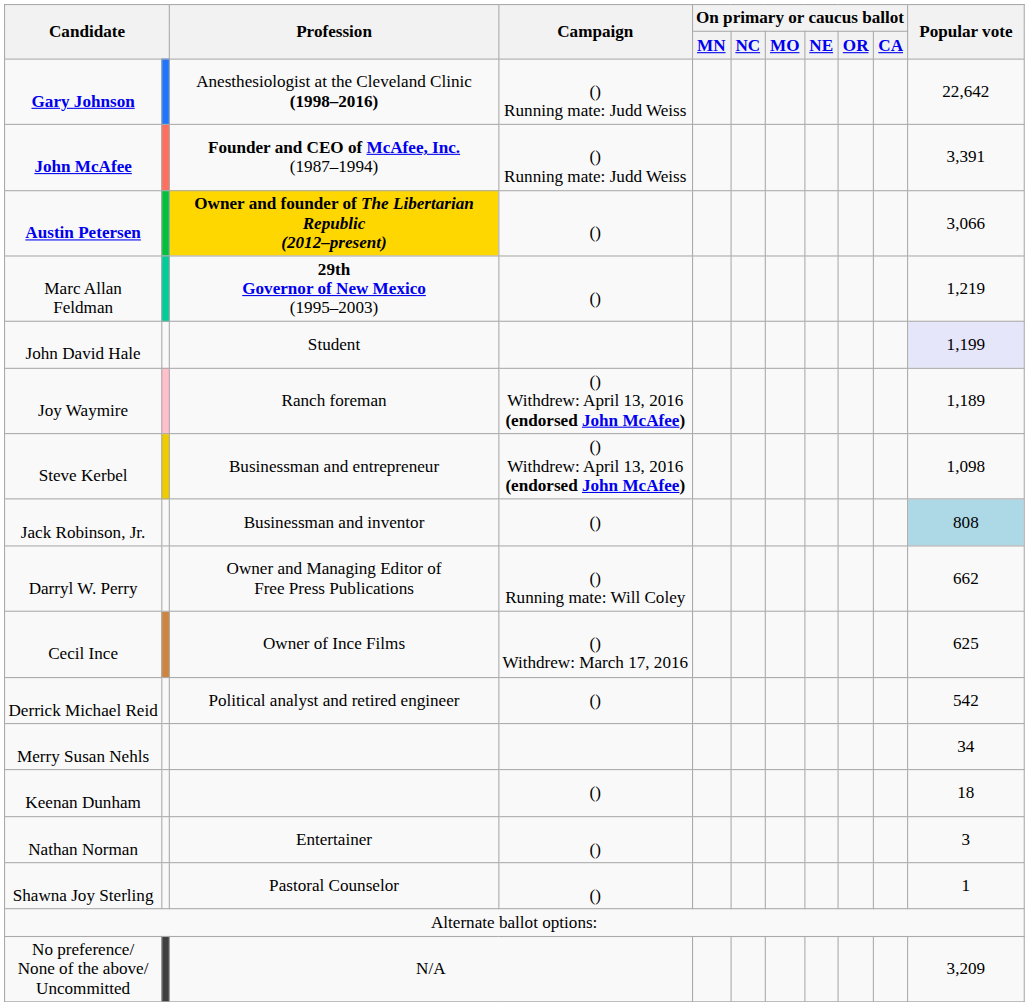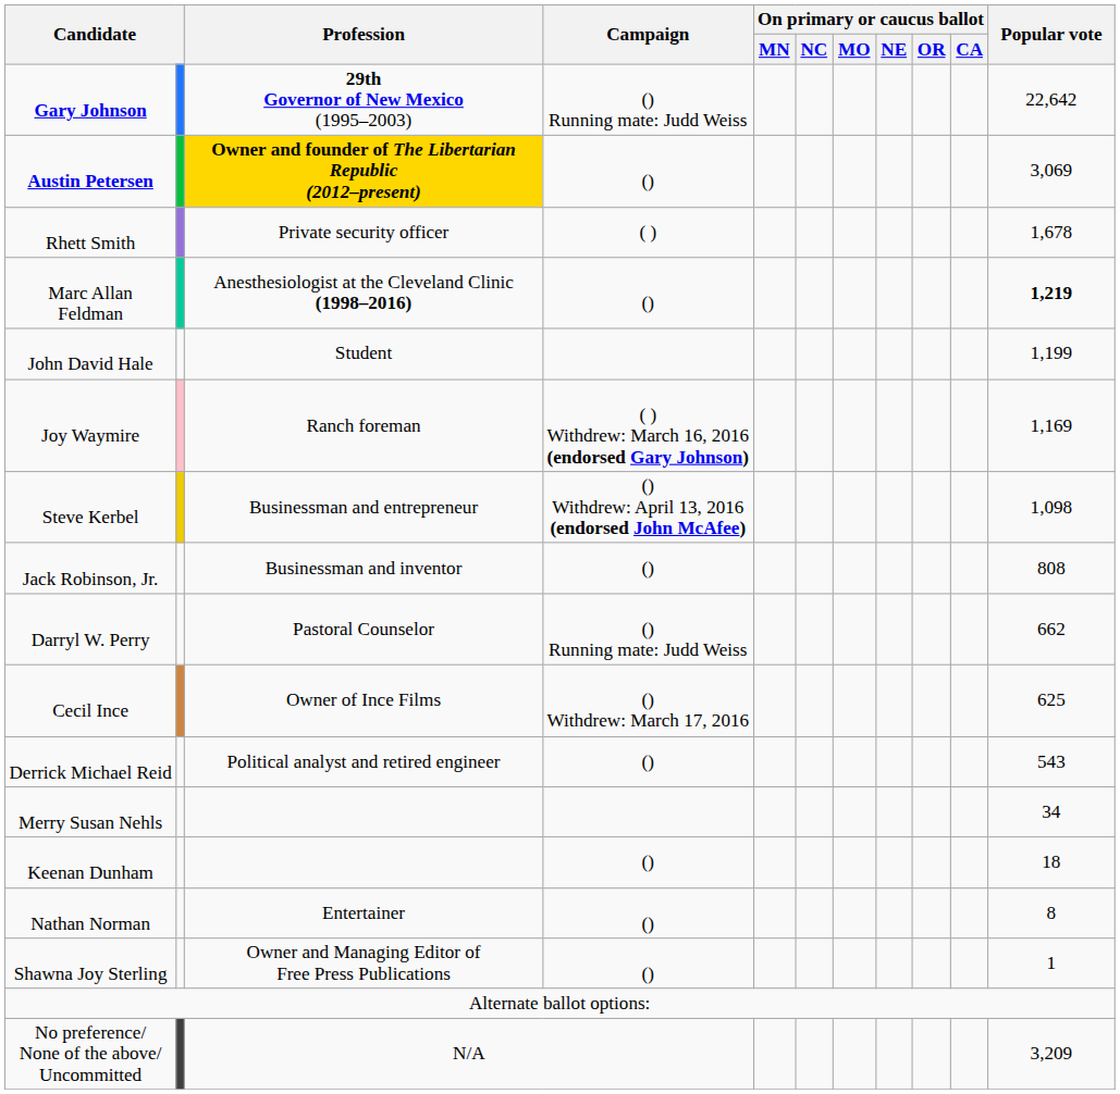Gary Johnson | Profession: Anesthesiologist at the Cleveland Clinic (1998–2016) -> 29th Governor of New Mexico (1995–2003)
- row: John McAfee | Founder and CEO of McAfee, Inc. (1987–1994) | () Running mate: Judd Weiss | 3,391
Austin Petersen | Popular vote: 3,066 -> 3,069
+ row: Rhett Smith | Private security officer | ( ) | 1,678
Marc Allan Feldman | Profession: 29th Governor of New Mexico (1995–2003) -> Anesthesiologist at the Cleveland Clinic (1998–2016)
Marc Allan Feldman | Popular vote: normal -> bold
John David Hale | Popular vote: lavender background -> no background
Joy Waymire | Campaign: () Withdrew: April 13, 2016 (endorsed John McAfee) -> ( ) Withdrew: March 16, 2016 (endorsed Gary Johnson)
Joy Waymire | Popular vote: 1,189 -> 1,169
Jack Robinson, Jr. | Popular vote: lightblue background -> no background
Darryl W. Perry | Profession: Owner and Managing Editor of Free Press Publications -> Pastoral Counselor
Darryl W. Perry | Campaign: () Running mate: Will Coley -> () Running mate: Judd Weiss
Derrick Michael Reid | Popular vote: 542 -> 543
Nathan Norman | Popular vote: 3 -> 8
Shawna Joy Sterling | Profession: Pastoral Counselor -> Owner and Managing Editor of Free Press Publications
